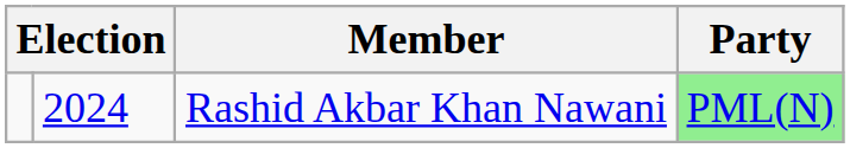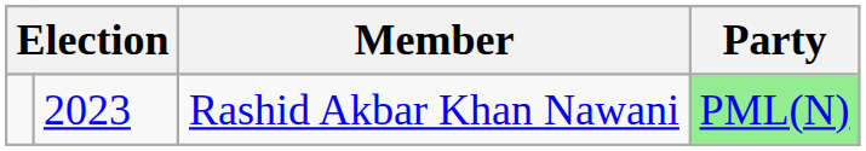Rashid Akbar Khan Nawani | column 2: 2024 -> 2023
